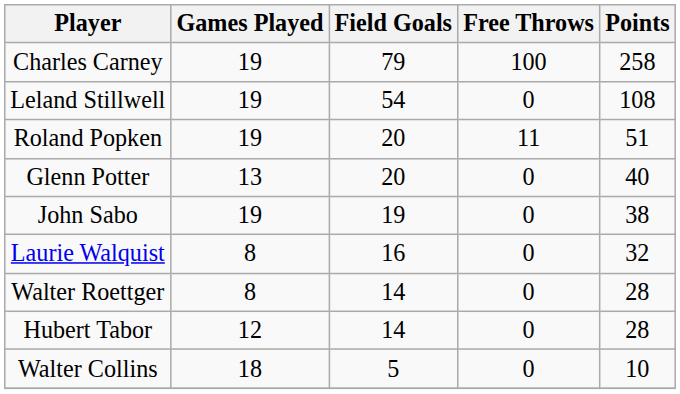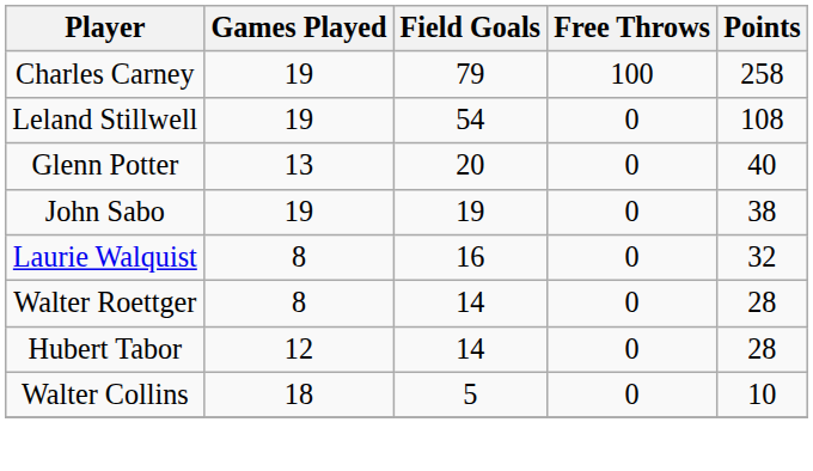- row: Roland Popken | 19 | 20 | 11 | 51
